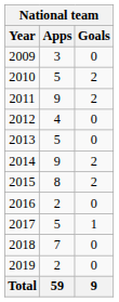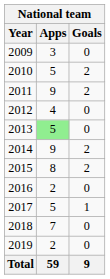2013 | Apps: no background -> lightgreen background
